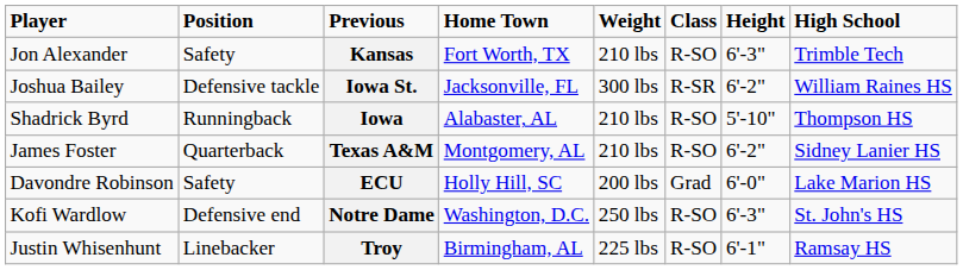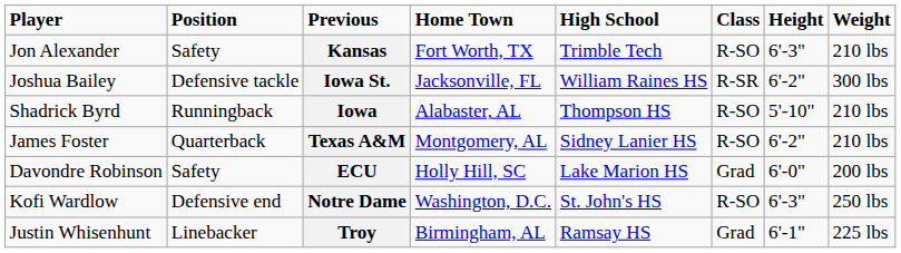columns swapped: High School <-> Weight
Troy | Class: R-SO -> Grad
